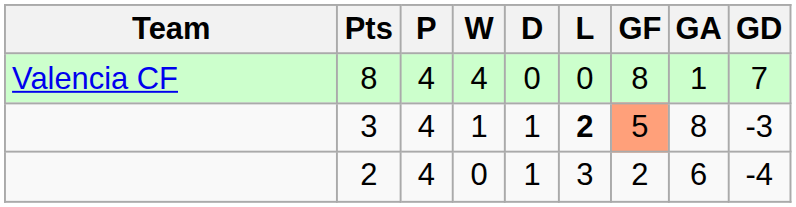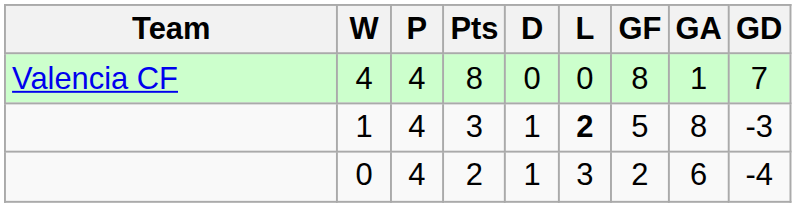columns swapped: Pts <-> W
row 3 | GF: lightsalmon background -> no background
